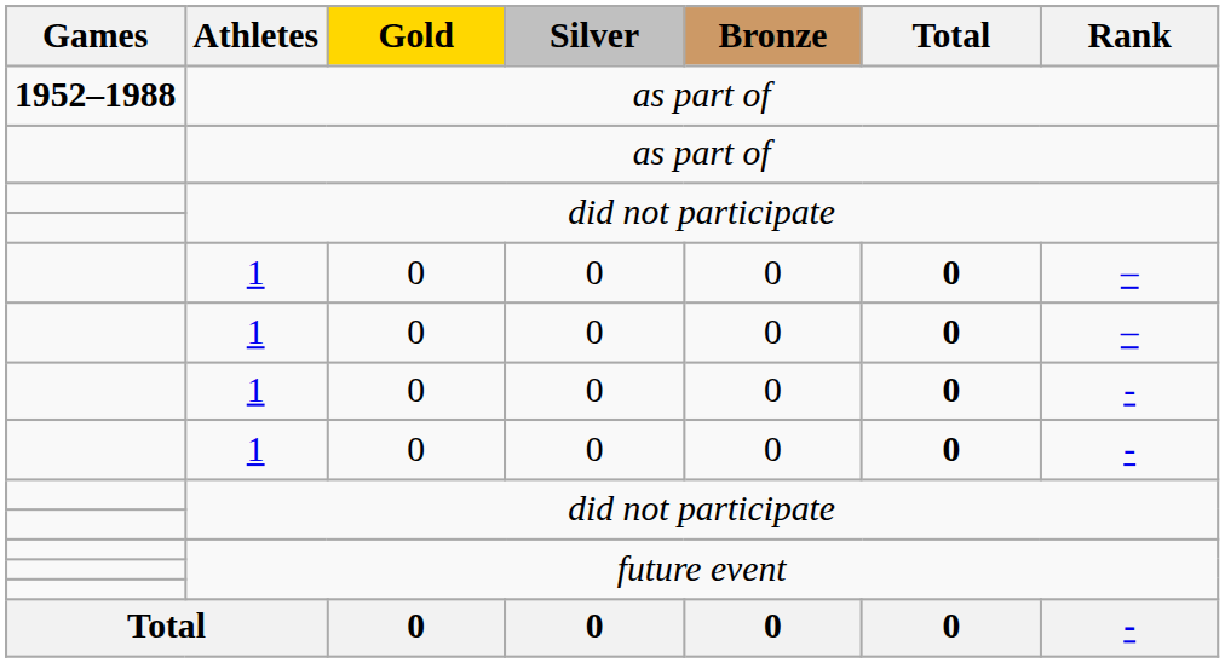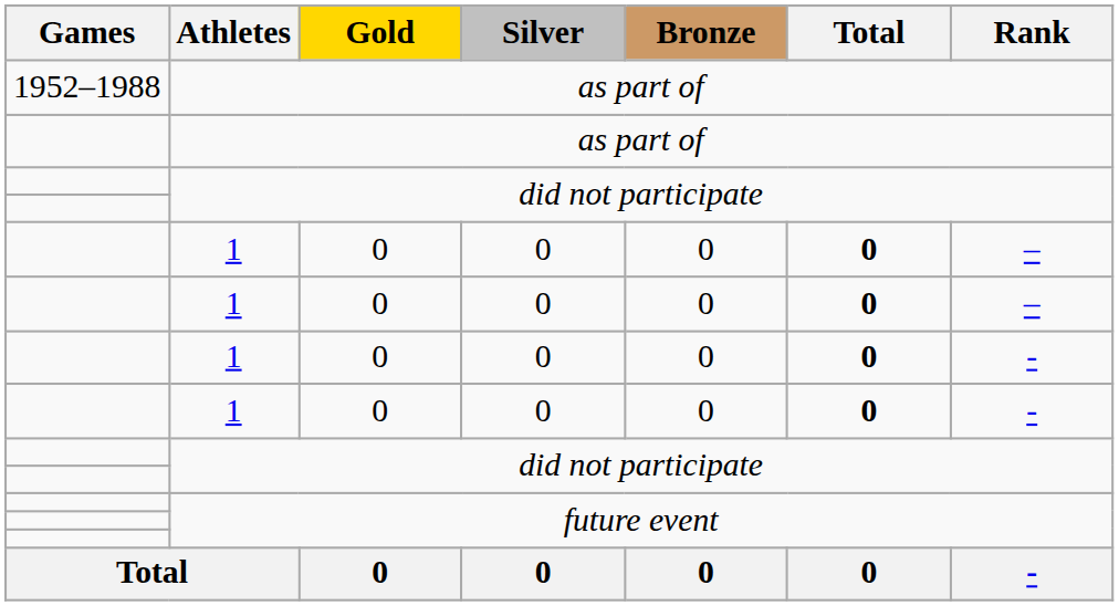1952–1988 / as part of | Games: bold -> normal
